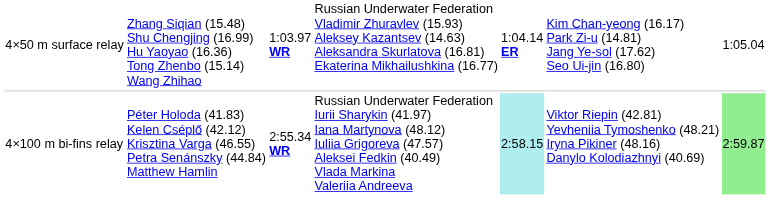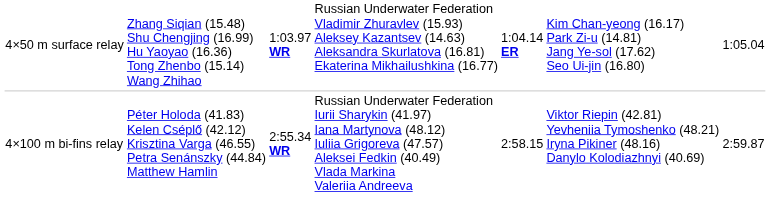4×100 m bi-fins relay | column 5: paleturquoise background -> no background
4×100 m bi-fins relay | column 7: lightgreen background -> no background
